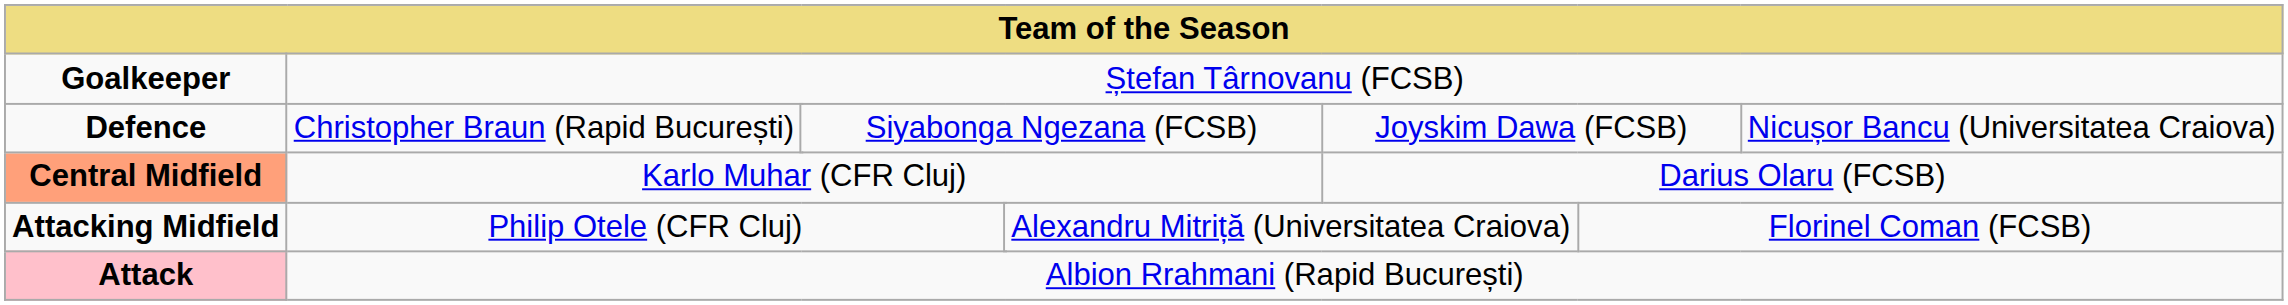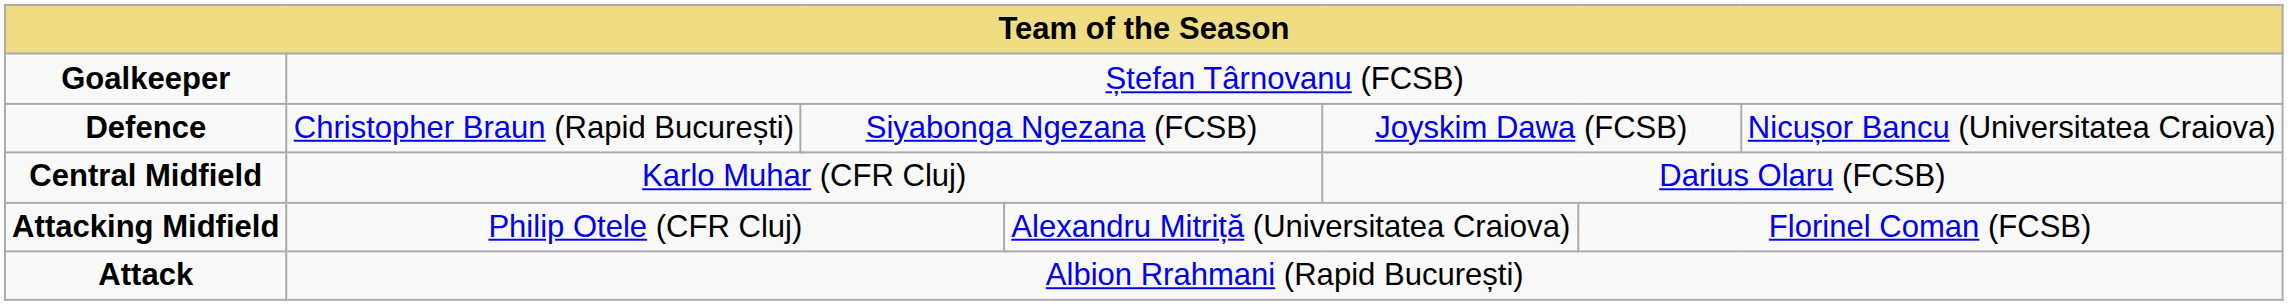Central Midfield | column 1: lightsalmon background -> no background
Attack | column 1: pink background -> no background
